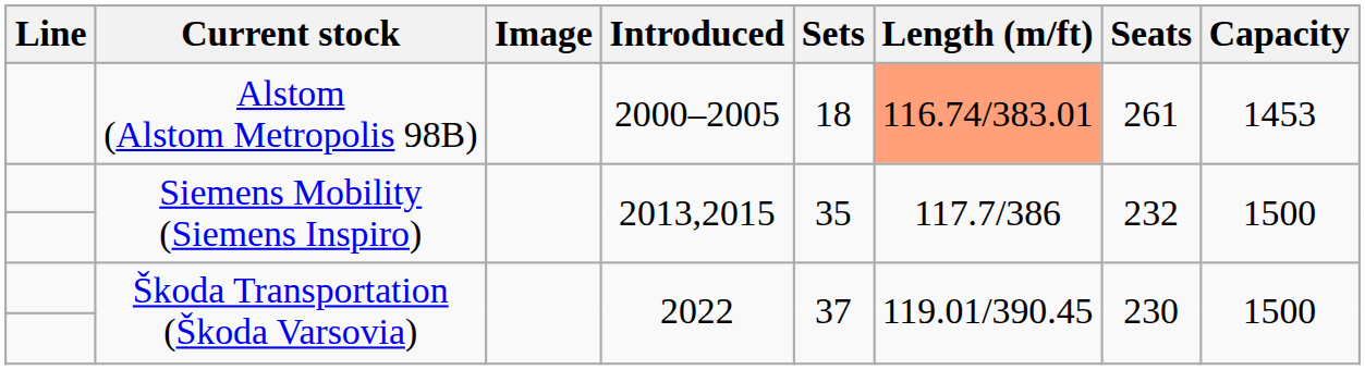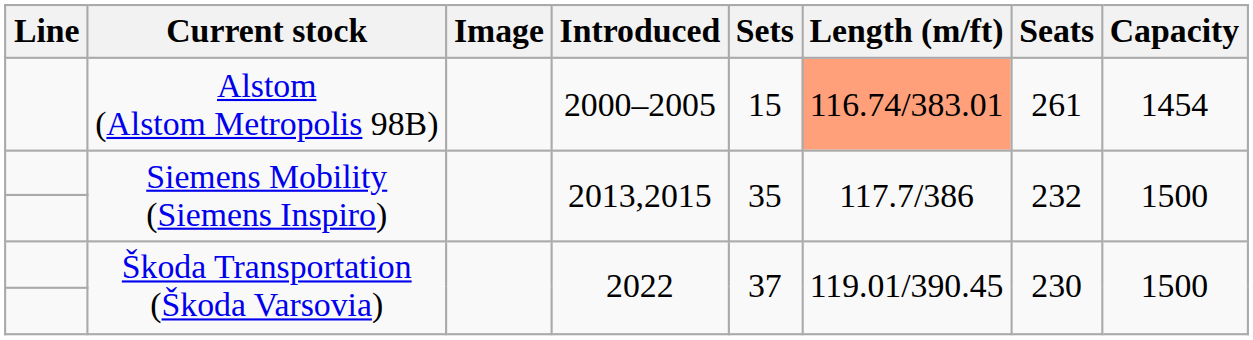Alstom (Alstom Metropolis 98B) | Sets: 18 -> 15
Alstom (Alstom Metropolis 98B) | Capacity: 1453 -> 1454
